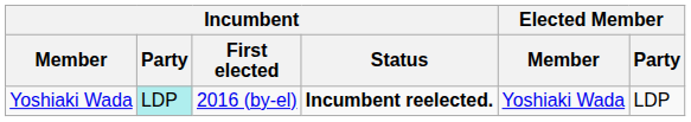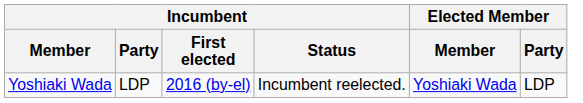row 3 | Incumbent / Party: paleturquoise background -> no background
row 3 | Incumbent / Status: bold -> normal
